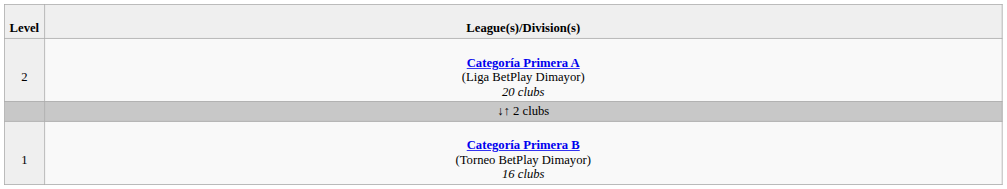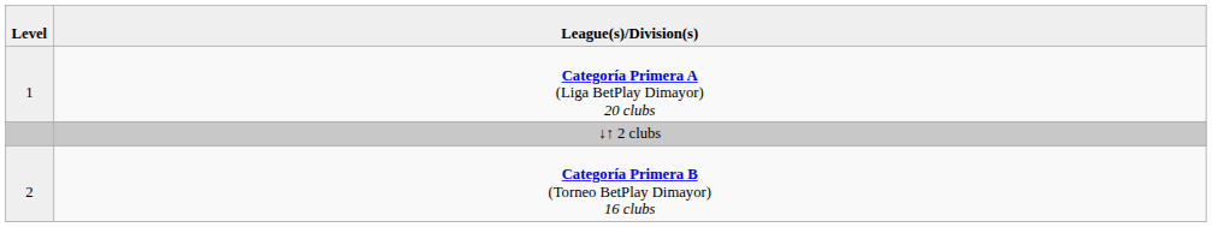Categoría Primera A (Liga BetPlay Dimayor) 20 clubs | column 1: 2 -> 1
Categoría Primera B (Torneo BetPlay Dimayor) 16 clubs | column 1: 1 -> 2
